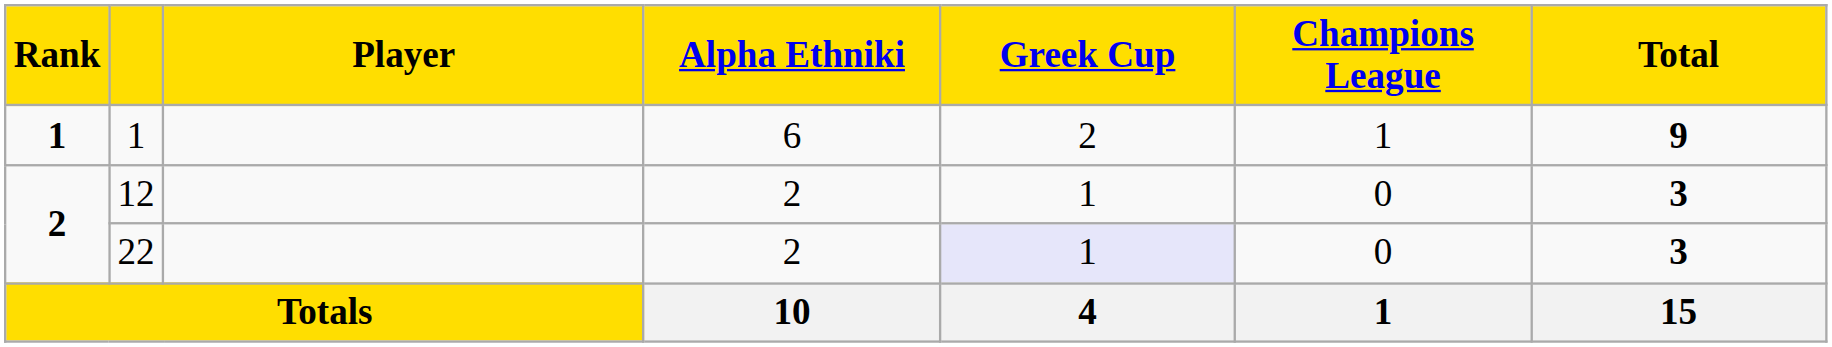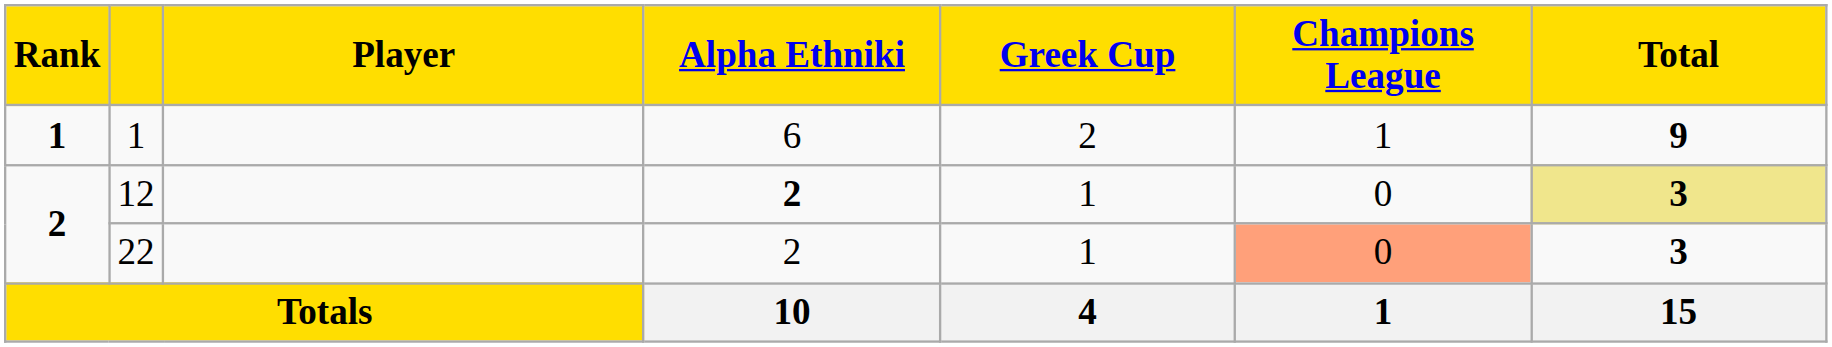12 | Alpha Ethniki: normal -> bold
12 | Total: no background -> khaki background
22 | Greek Cup: lavender background -> no background
22 | Champions League: no background -> lightsalmon background
